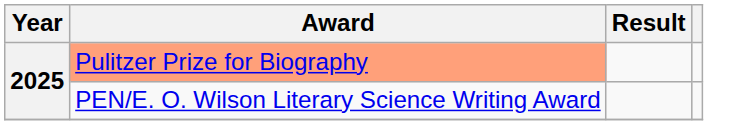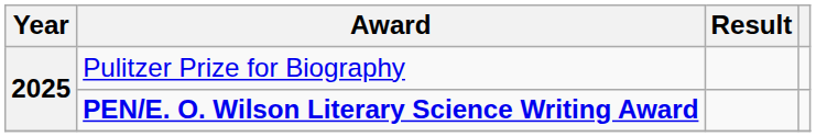Pulitzer Prize for Biography | Award: lightsalmon background -> no background
PEN/E. O. Wilson Literary Science Writing Award | Award: normal -> bold
